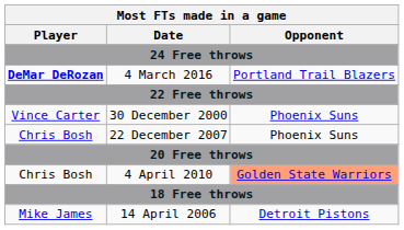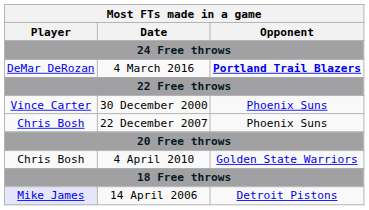4 March 2016 | Player / 24 Free throws: bold -> normal
4 March 2016 | Opponent / 24 Free throws: normal -> bold
4 April 2010 | Opponent / 24 Free throws: lightsalmon background -> no background
14 April 2006 | Player / 24 Free throws: no background -> lavender background
